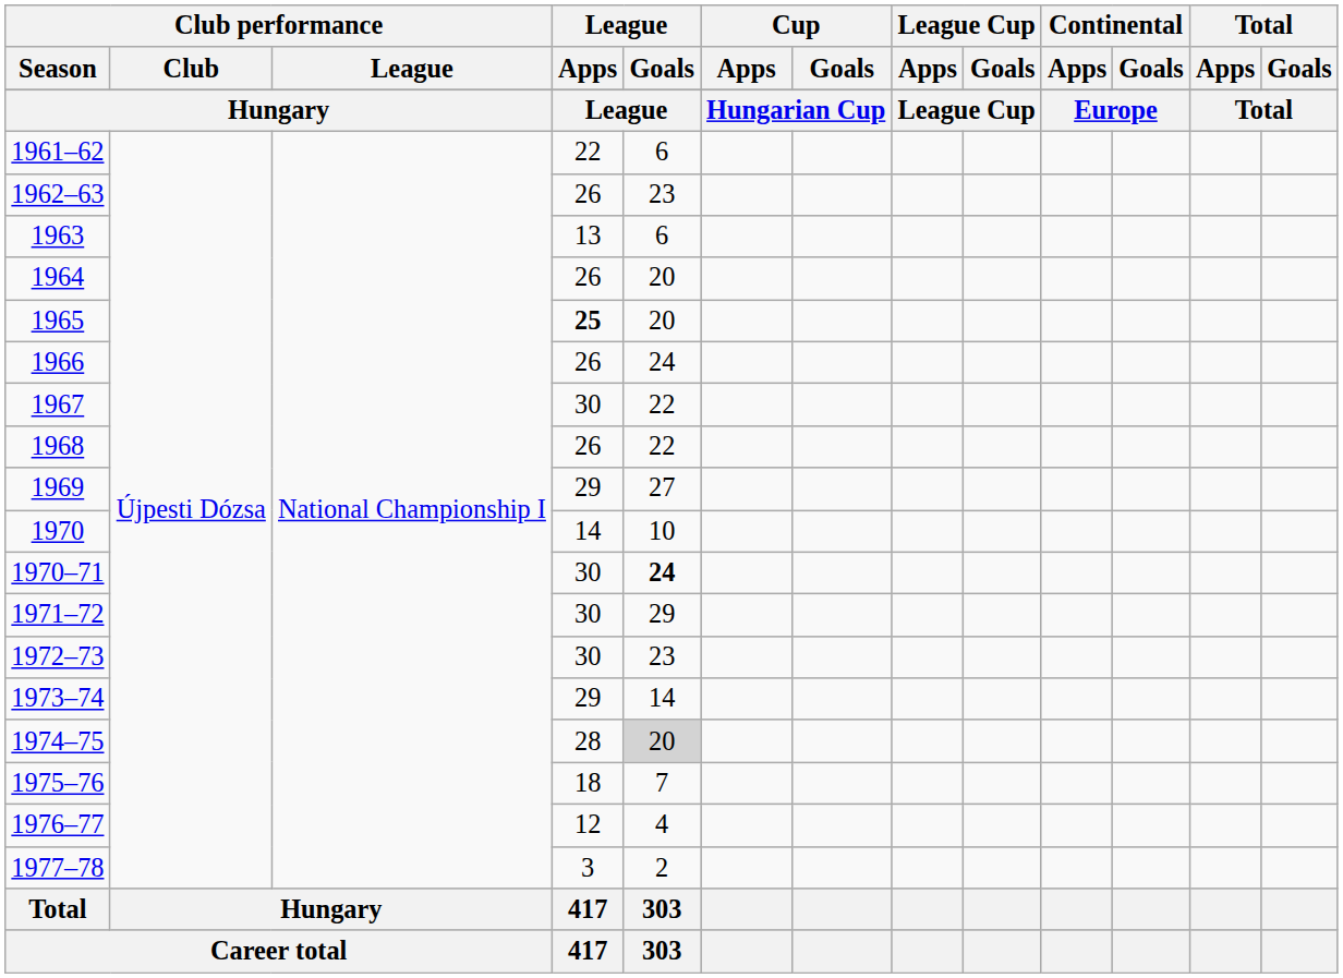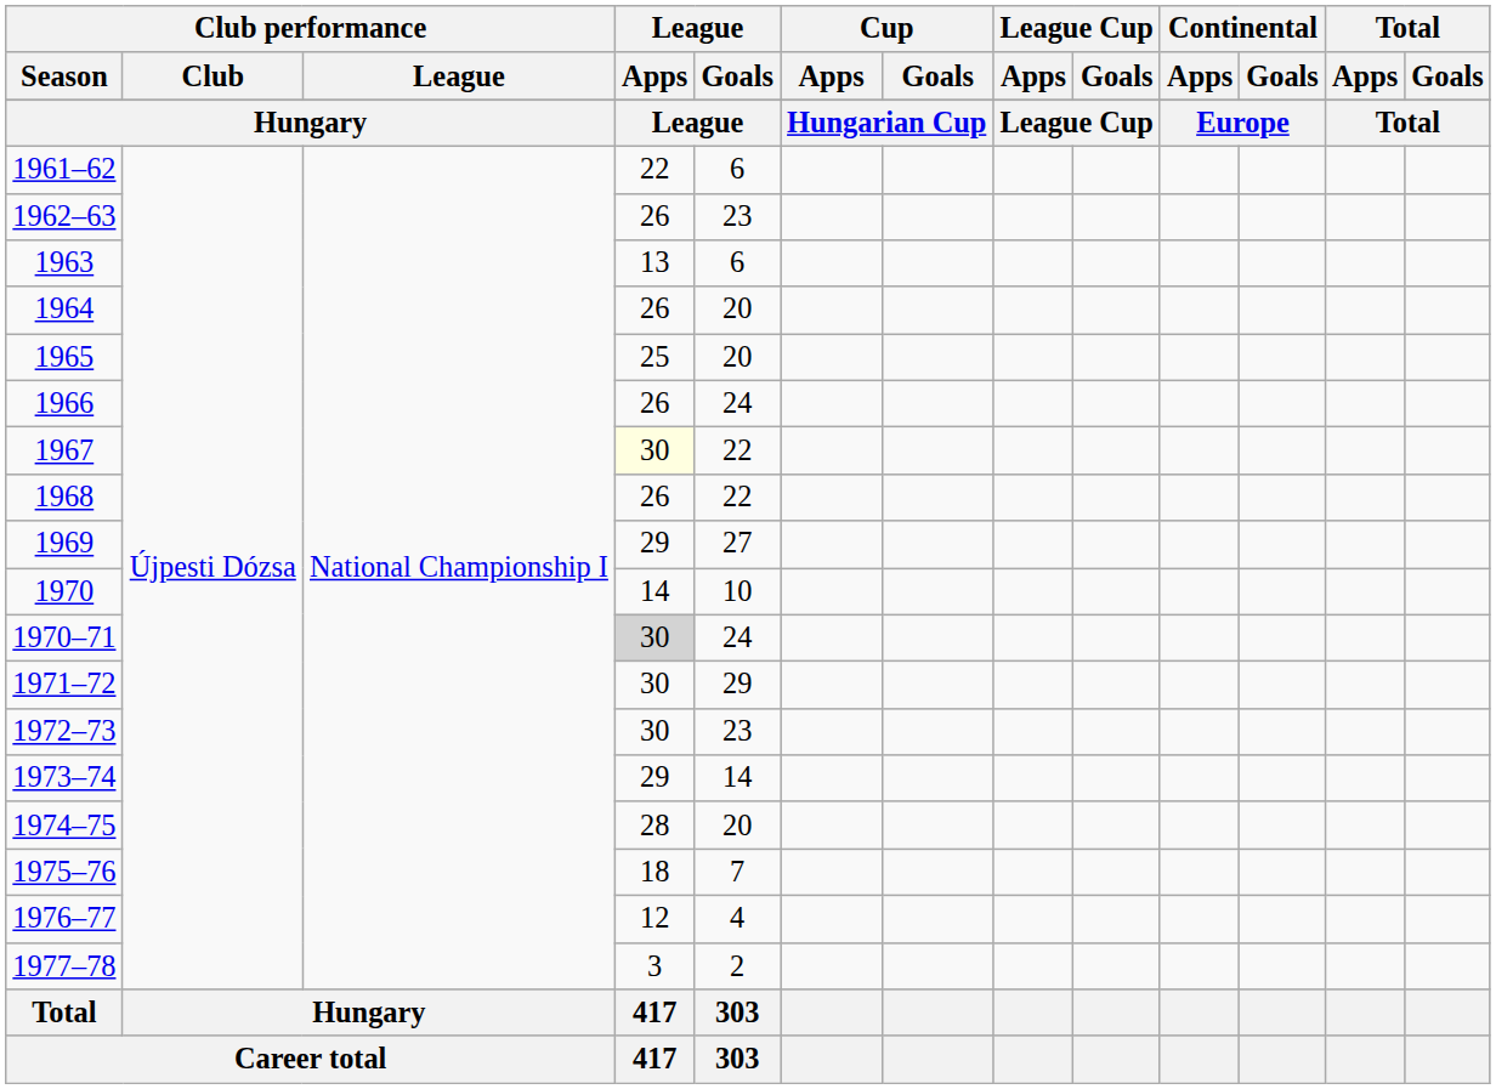1965 | League / Apps: bold -> normal
1967 | League / Apps: no background -> lightyellow background
1970–71 | League / Apps: no background -> lightgrey background
1970–71 | League / Goals: bold -> normal
1974–75 | League / Goals: lightgrey background -> no background
